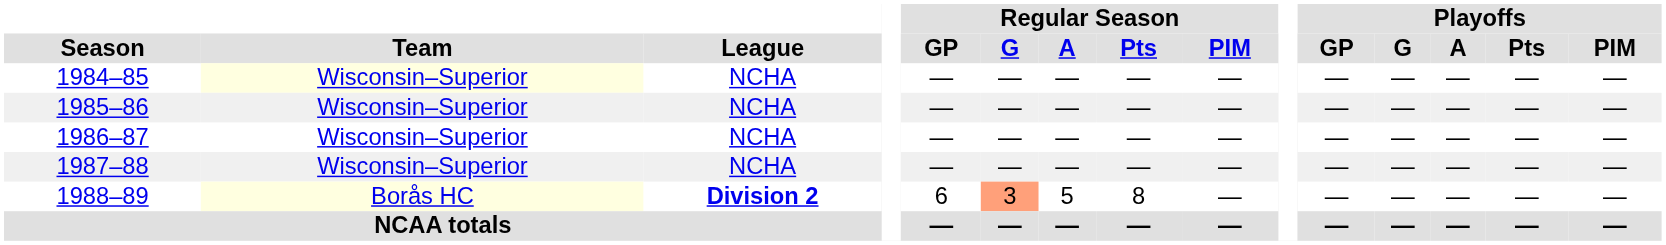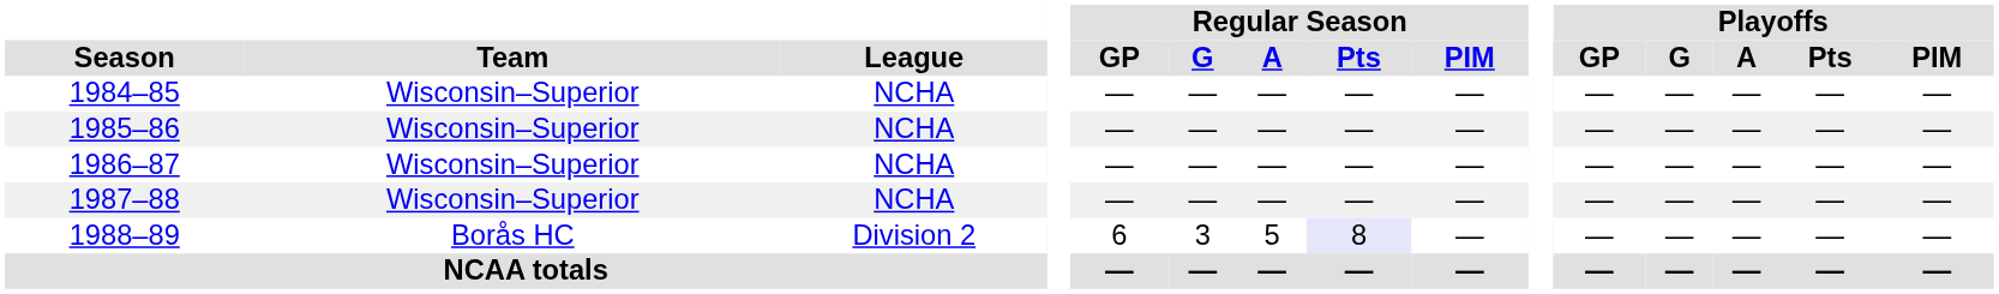1984–85 | Team: lightyellow background -> no background
1988–89 | Team: lightyellow background -> no background
1988–89 | League: bold -> normal
1988–89 | Regular Season / G: lightsalmon background -> no background
1988–89 | Regular Season / Pts: no background -> lavender background
